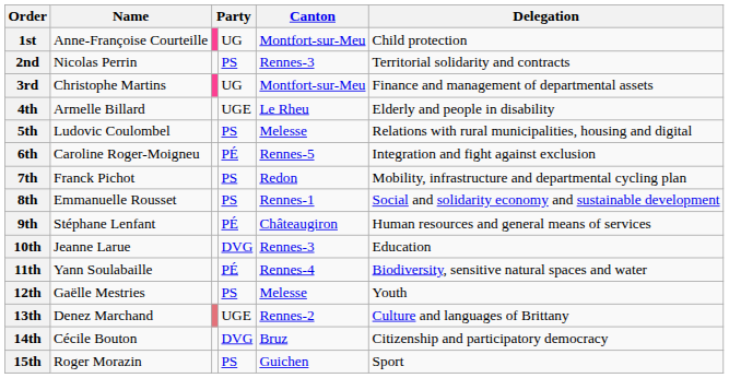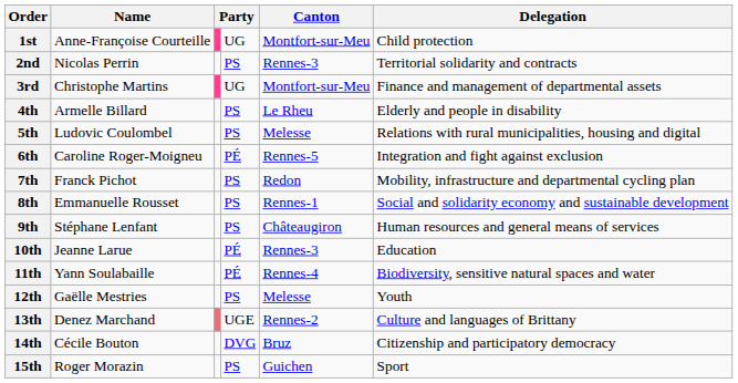4th | column 4: UGE -> PS
9th | column 4: PÉ -> PS
10th | column 4: DVG -> PÉ
